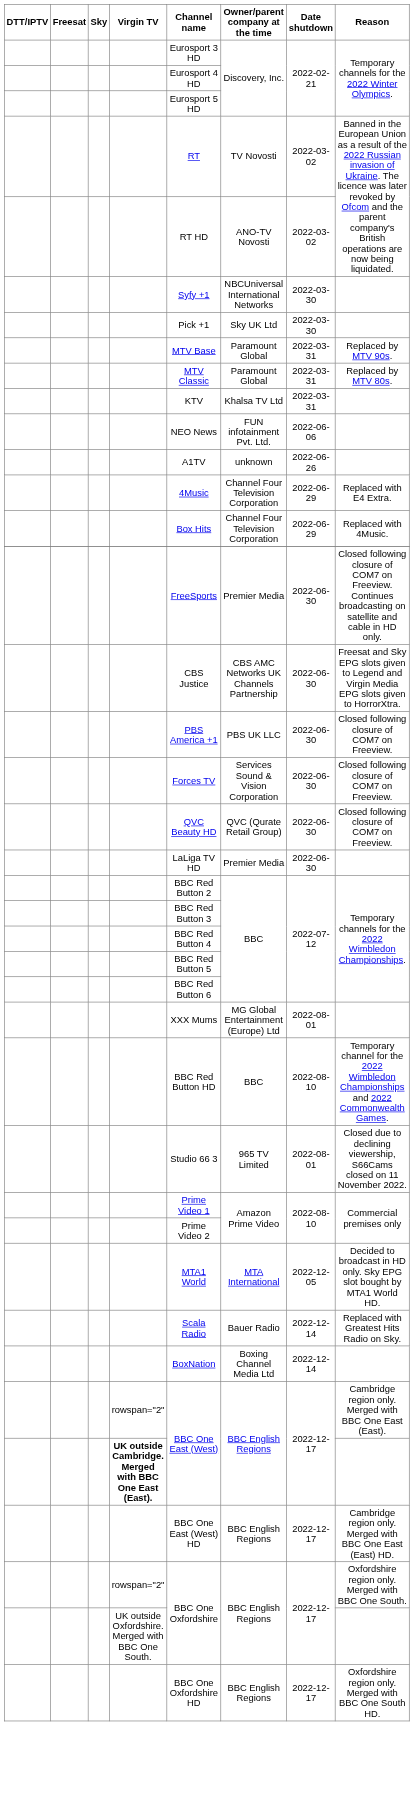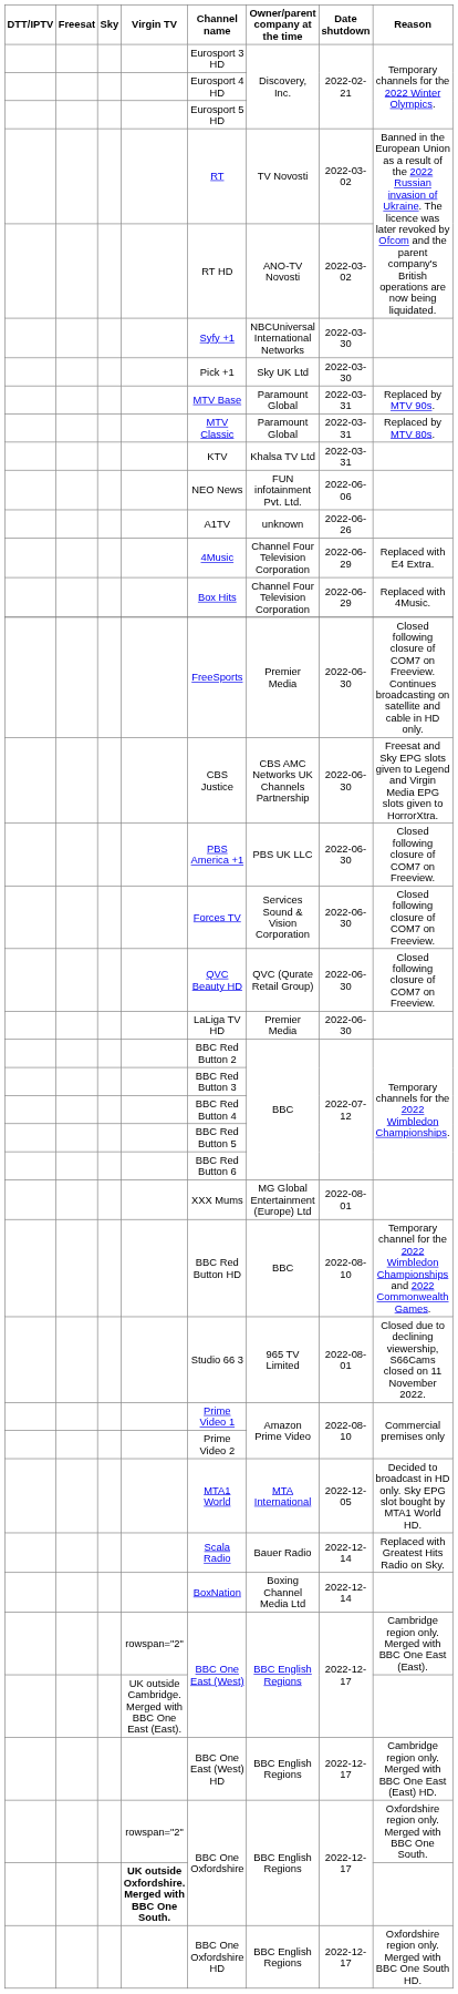UK outside Cambridge. Merged with BBC One East (East). | Virgin TV: bold -> normal
UK outside Oxfordshire. Merged with BBC One South. | Virgin TV: normal -> bold
